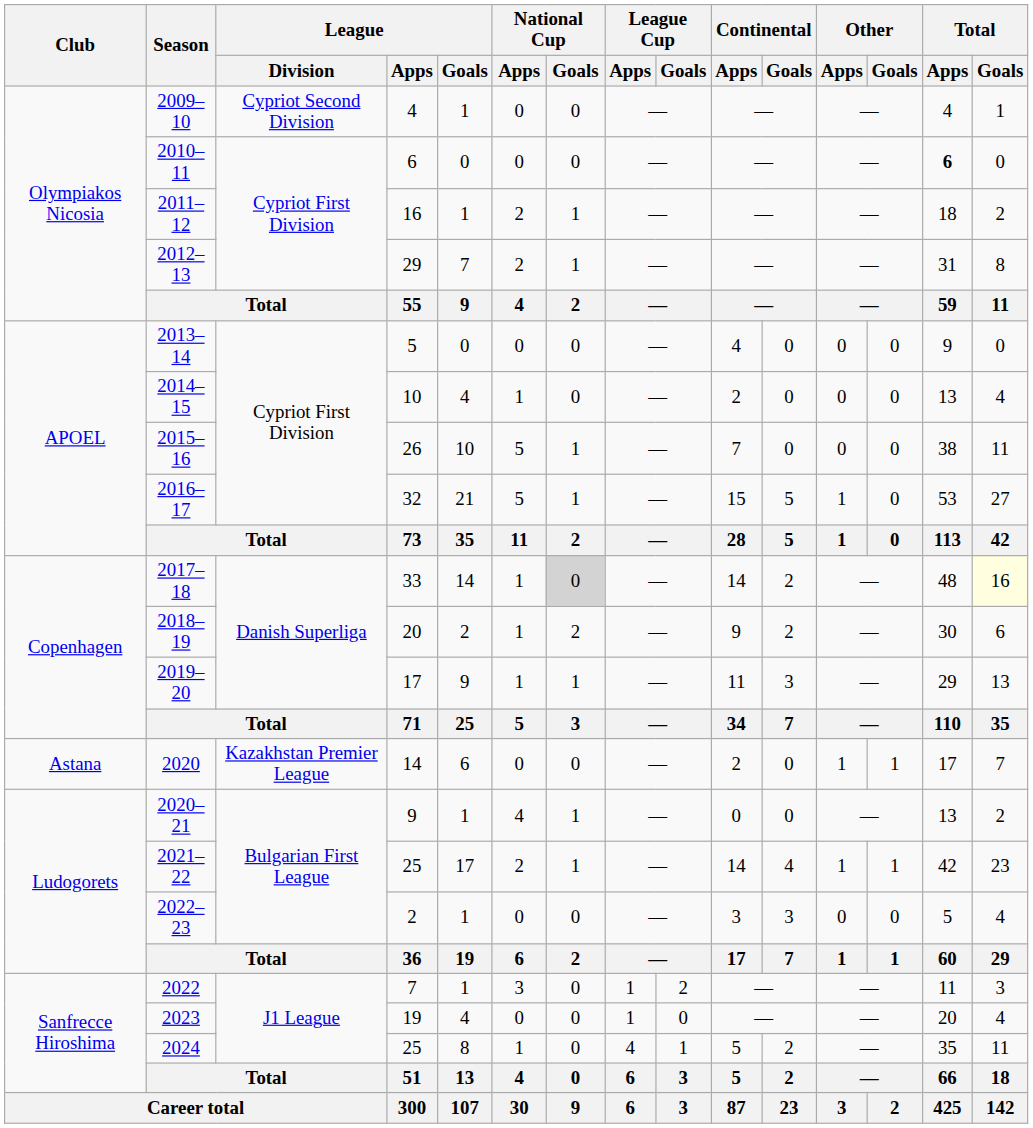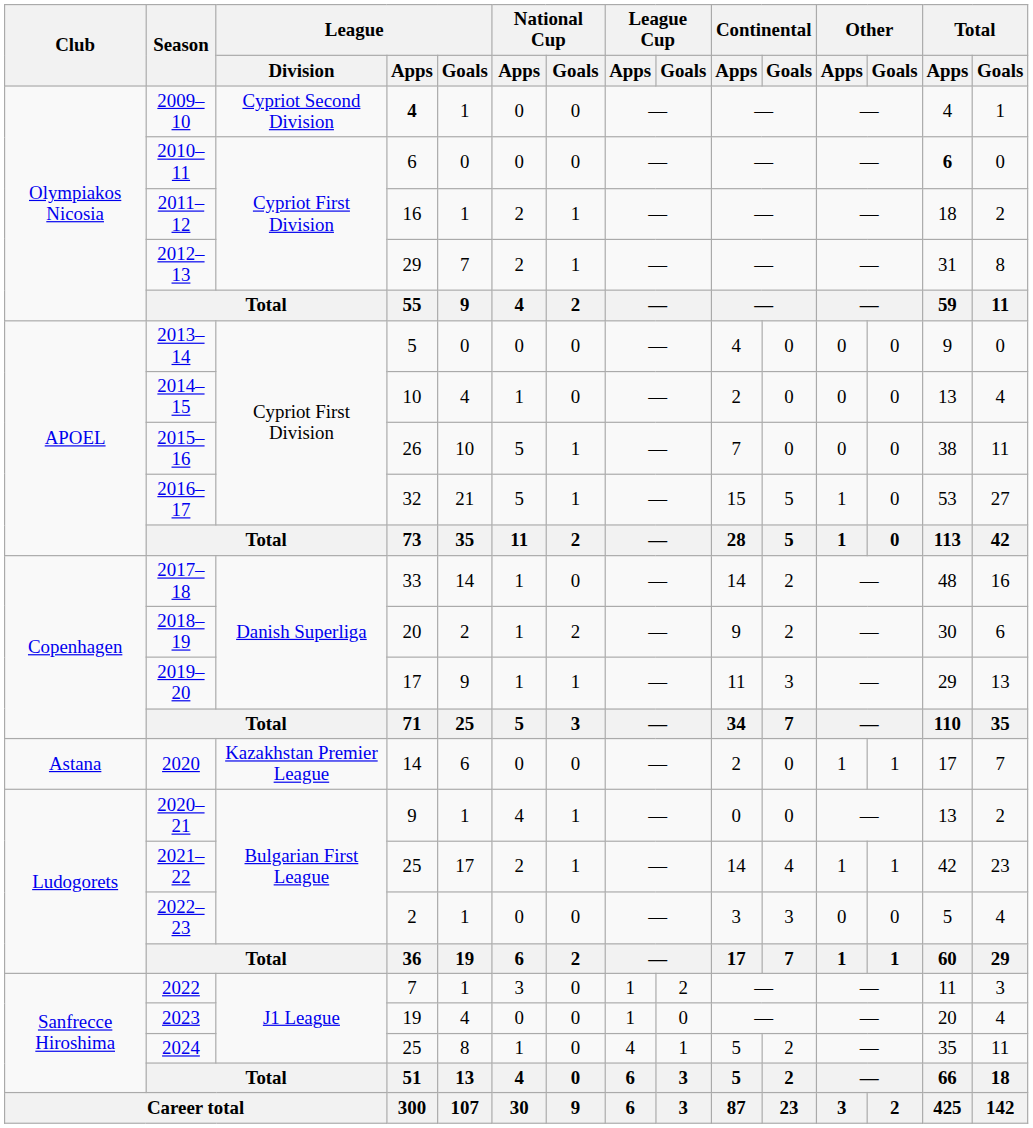2009–10 | League / Apps: normal -> bold
2017–18 | National Cup / Goals: lightgrey background -> no background
2017–18 | Total / Goals: lightyellow background -> no background
